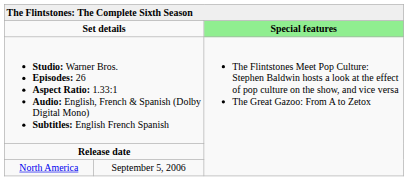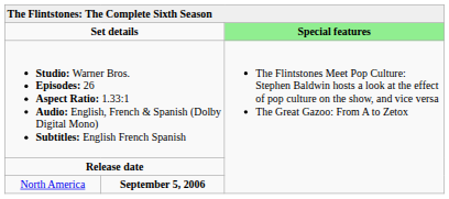North America | column 2: normal -> bold
